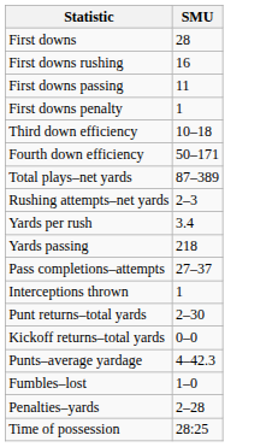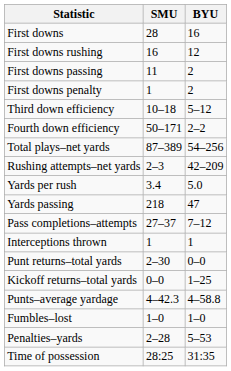+ column: BYU | 16 | 12 | 2 | 2 | 5–12 | 2–2 | 54–256 | 42–209 | 5.0 | 47 | 7–12 | 1 | 0–0 | 1–25 | 4–58.8 | 1–0 | 5–53 | 31:35
